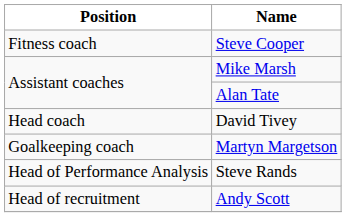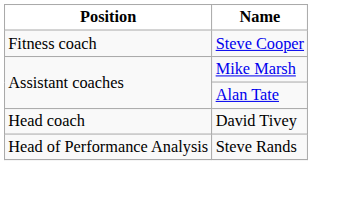- row: Goalkeeping coach | Martyn Margetson
- row: Head of recruitment | Andy Scott
